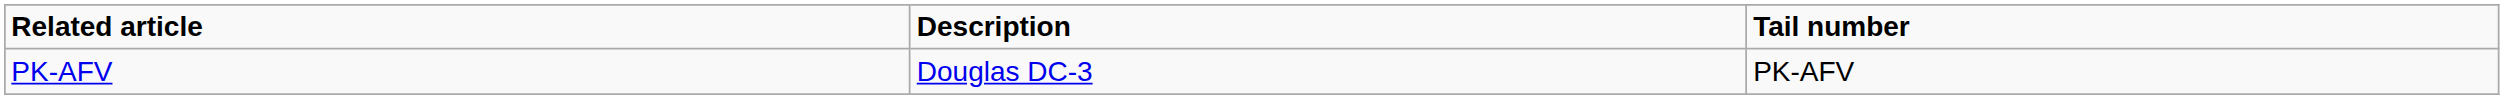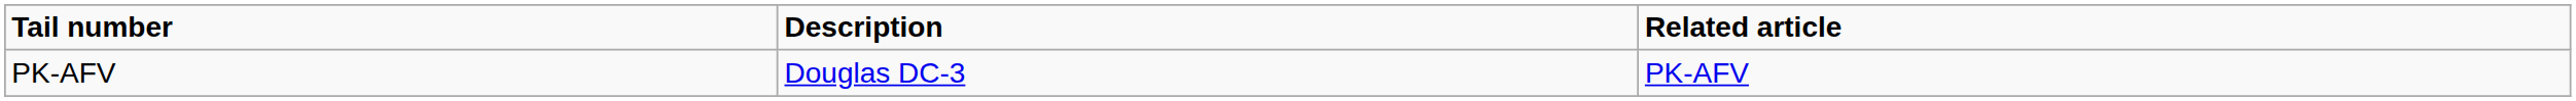columns swapped: Tail number <-> Related article
